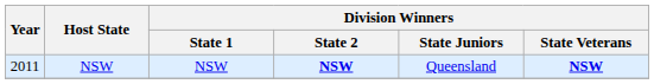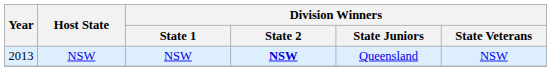row 3 | Year: 2011 -> 2013
row 3 | Division Winners / State Veterans: bold -> normal
